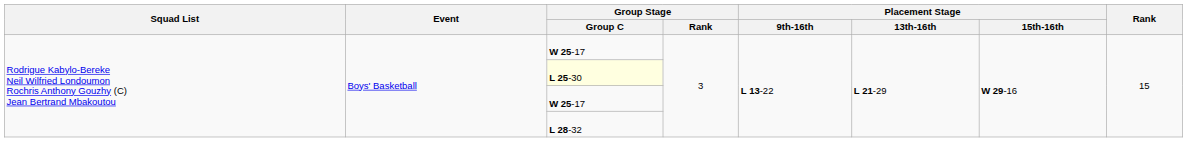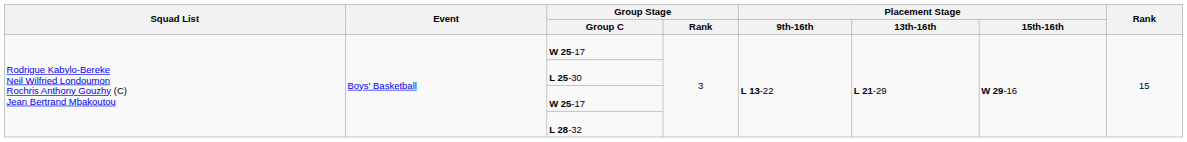L 25-30 | Group Stage / Group C: lightyellow background -> no background
